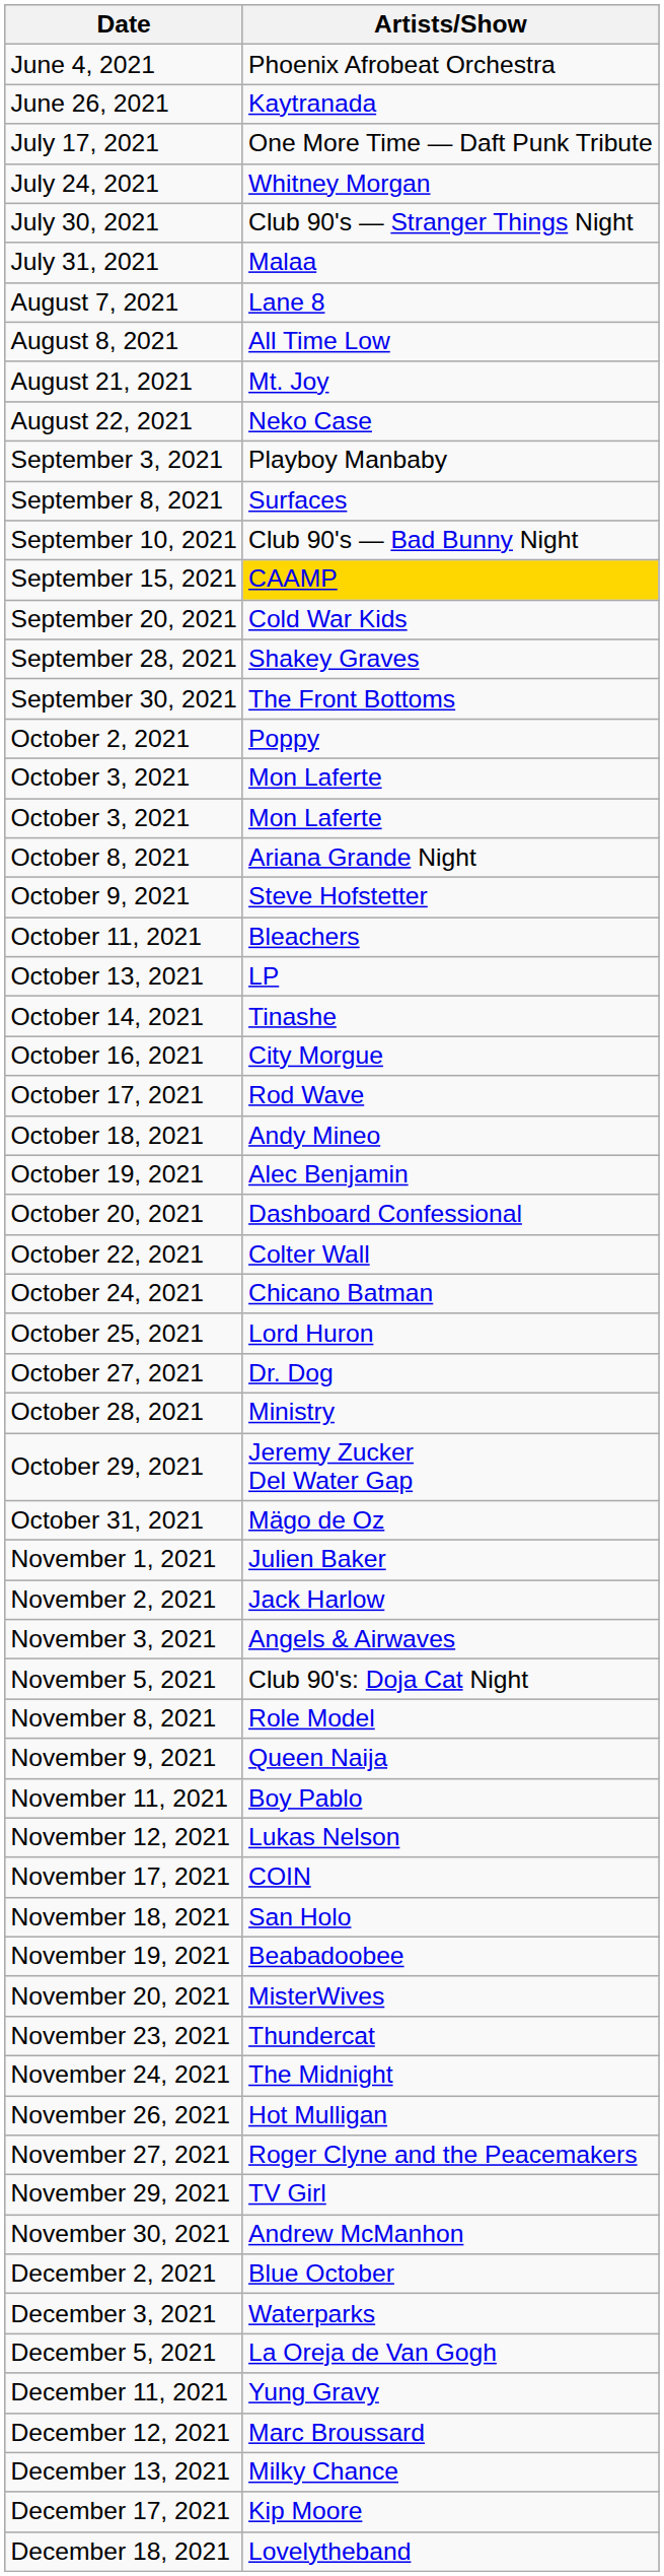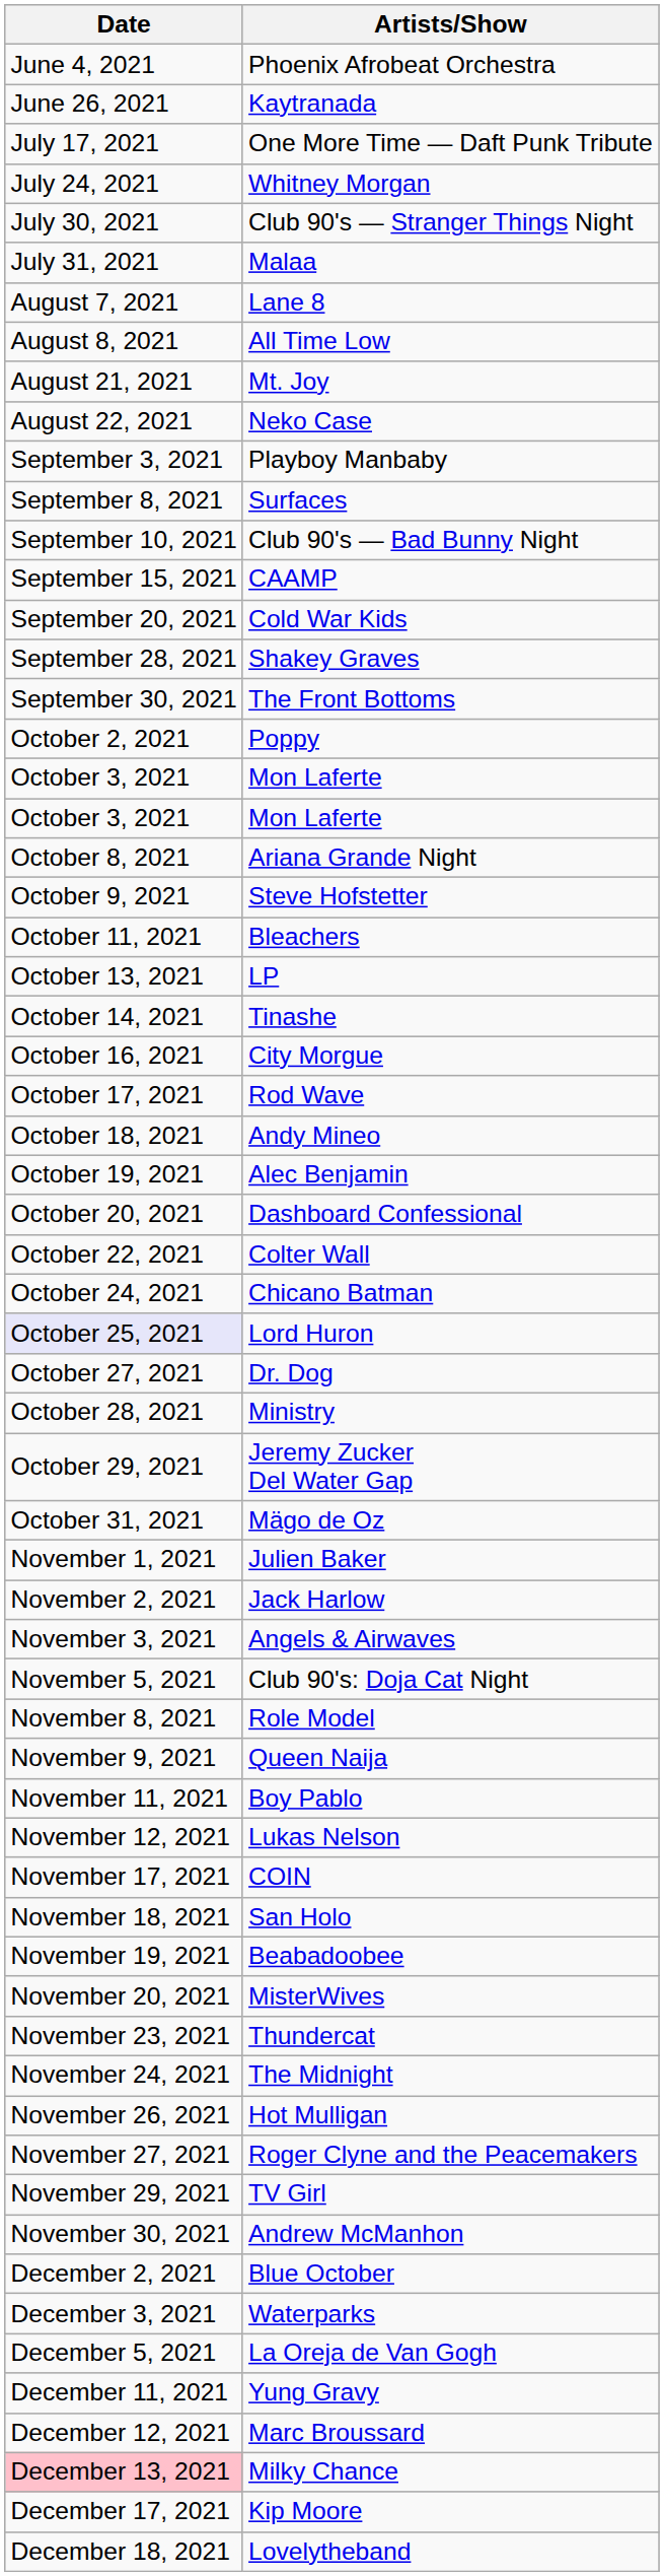row 15 | Artists/Show: gold background -> no background
row 34 | Date: no background -> lavender background
row 62 | Date: no background -> pink background
